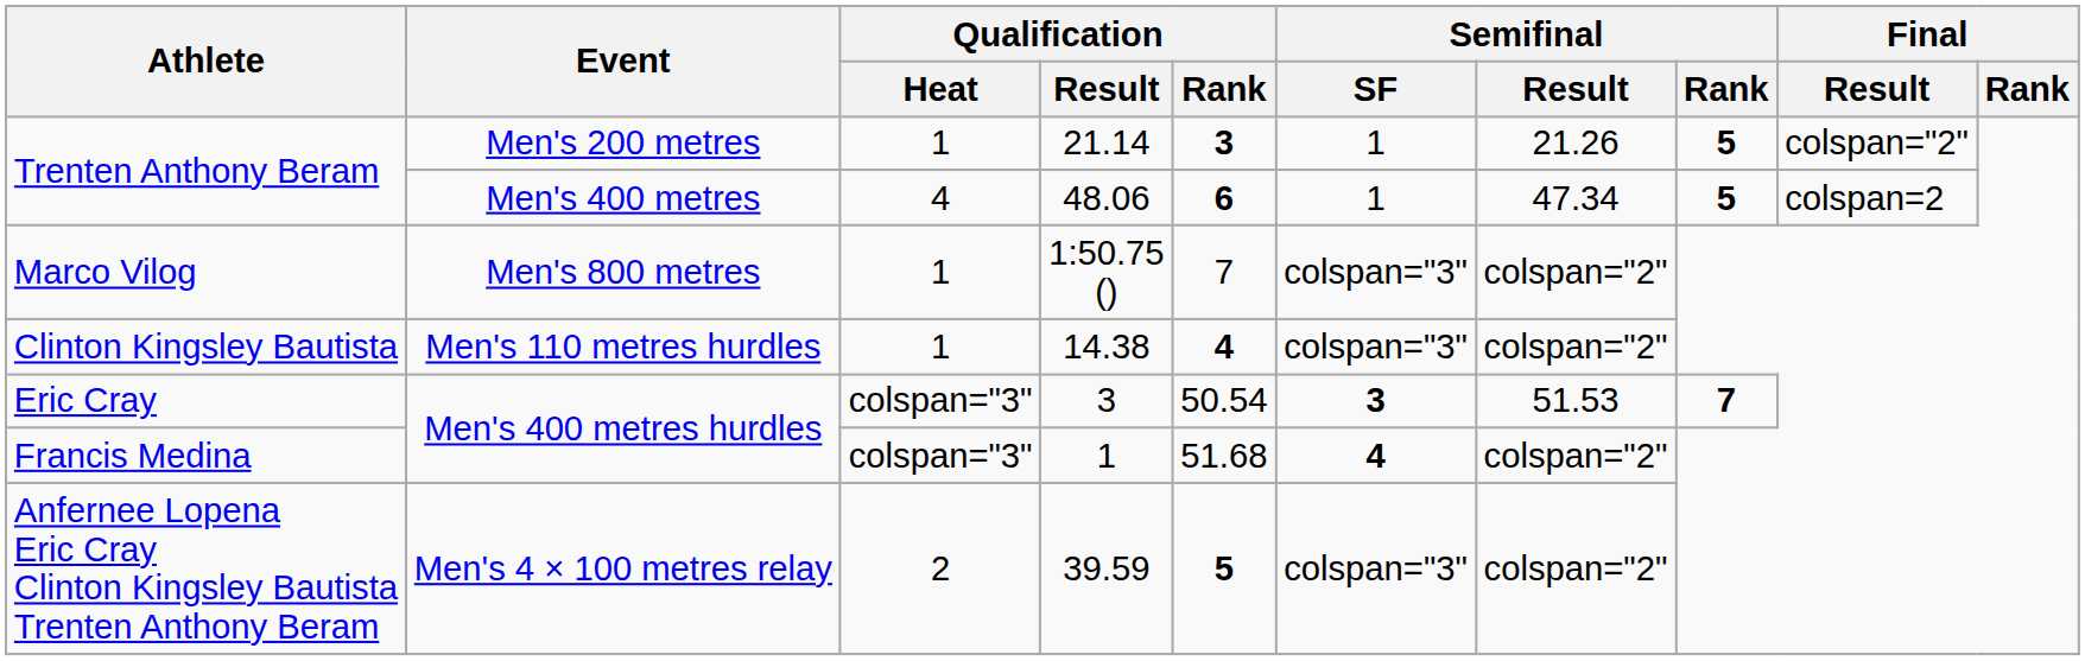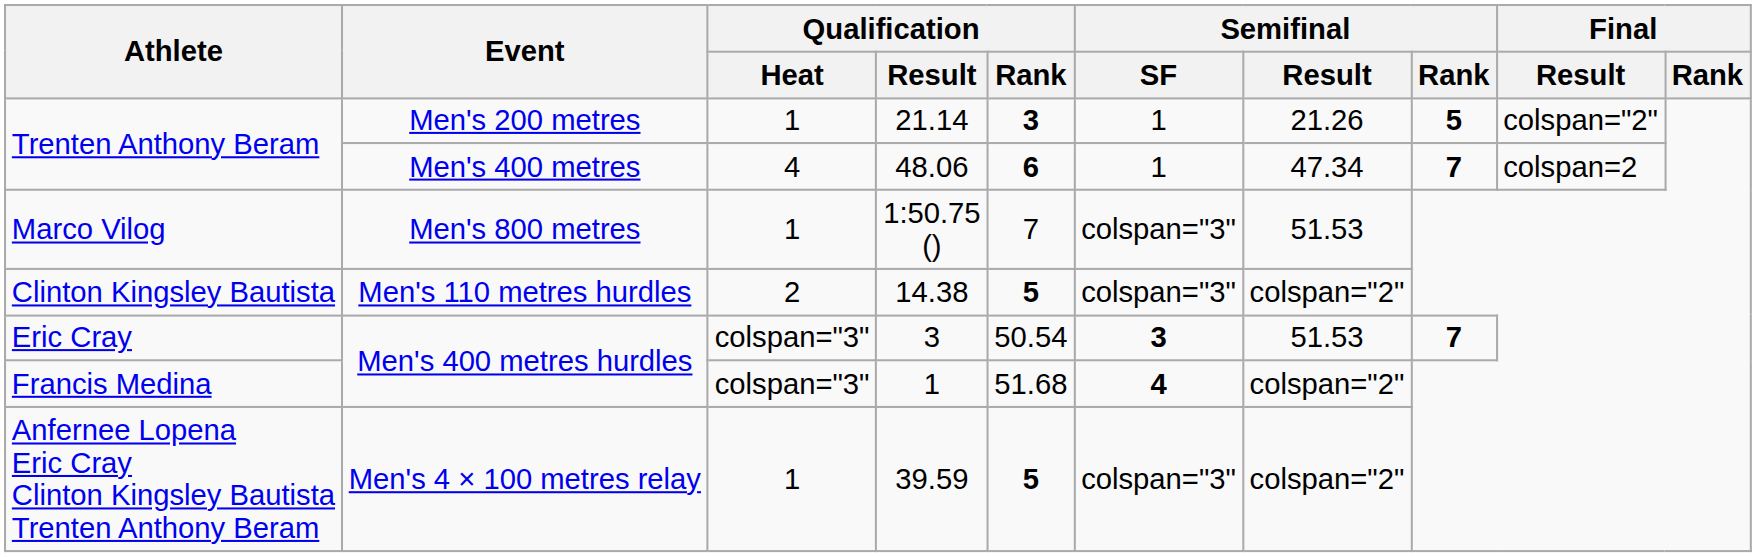48.06 | Semifinal / Rank: 5 -> 7
1:50.75 () | Semifinal / Result: colspan="2" -> 51.53
14.38 | Qualification / Heat: 1 -> 2
14.38 | Qualification / Rank: 4 -> 5
39.59 | Qualification / Heat: 2 -> 1
